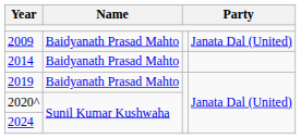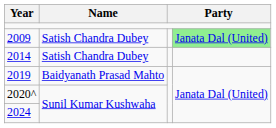2009 | Name: Baidyanath Prasad Mahto -> Satish Chandra Dubey
2009 | column 4: no background -> lightgreen background
2014 | Name: Baidyanath Prasad Mahto -> Satish Chandra Dubey
